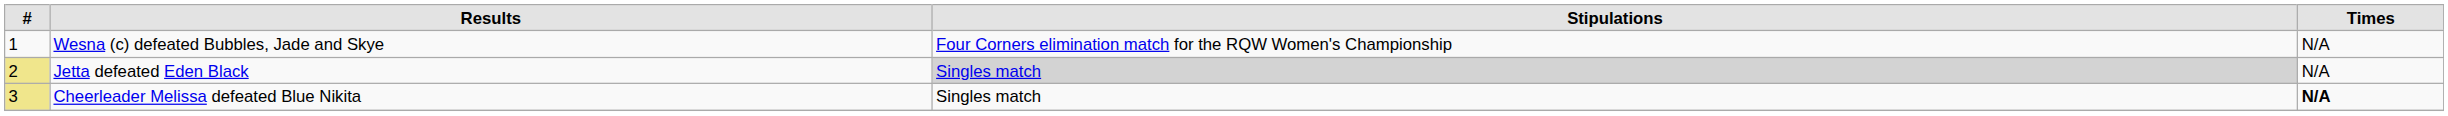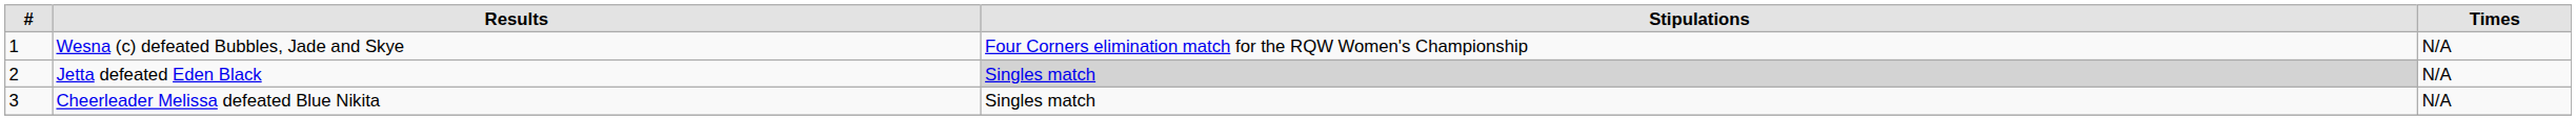Jetta defeated Eden Black | #: khaki background -> no background
Cheerleader Melissa defeated Blue Nikita | #: khaki background -> no background
Cheerleader Melissa defeated Blue Nikita | Times: bold -> normal
